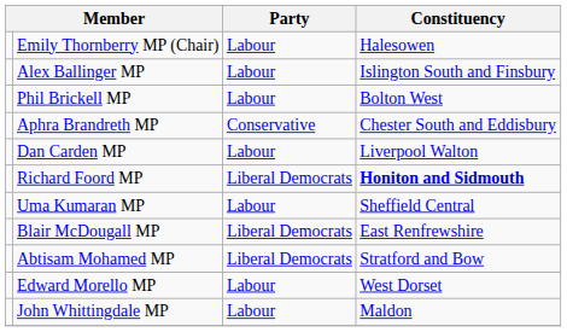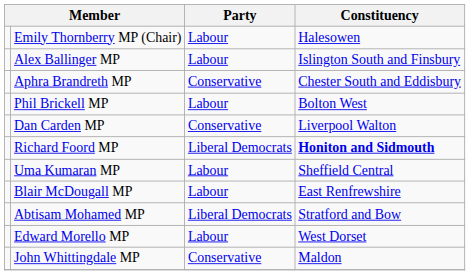rows swapped: Aphra Brandreth MP <-> Phil Brickell MP
Dan Carden MP | Party: Labour -> Conservative
Blair McDougall MP | Party: Liberal Democrats -> Labour
John Whittingdale MP | Party: Labour -> Conservative
